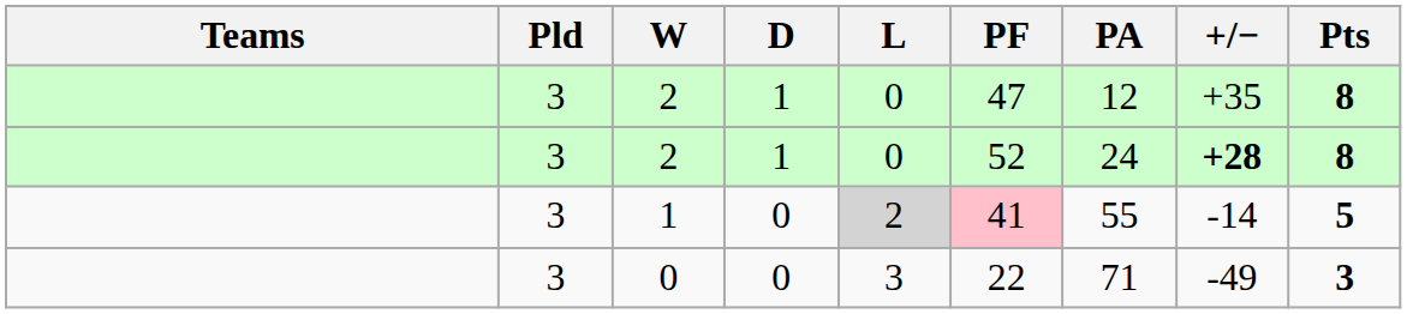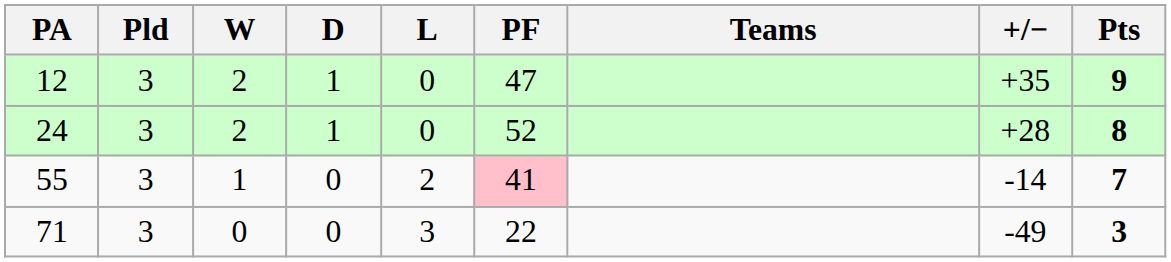columns swapped: Teams <-> PA
row 2 | Pts: 8 -> 9
row 3 | +/−: bold -> normal
row 4 | L: lightgrey background -> no background
row 4 | Pts: 5 -> 7
